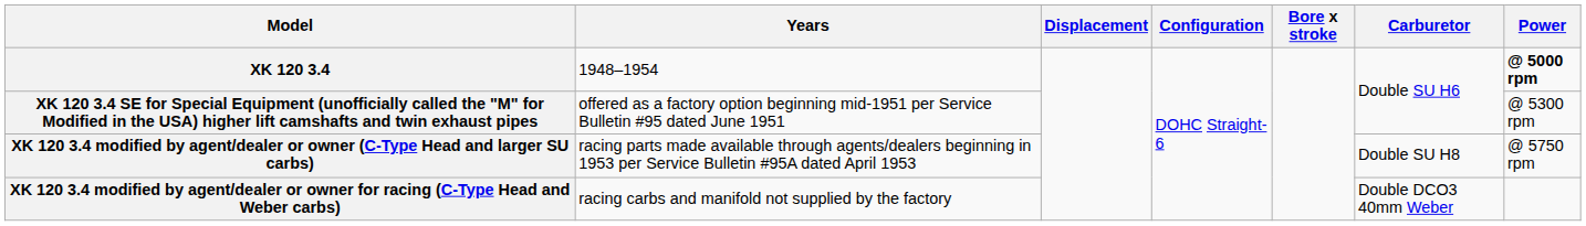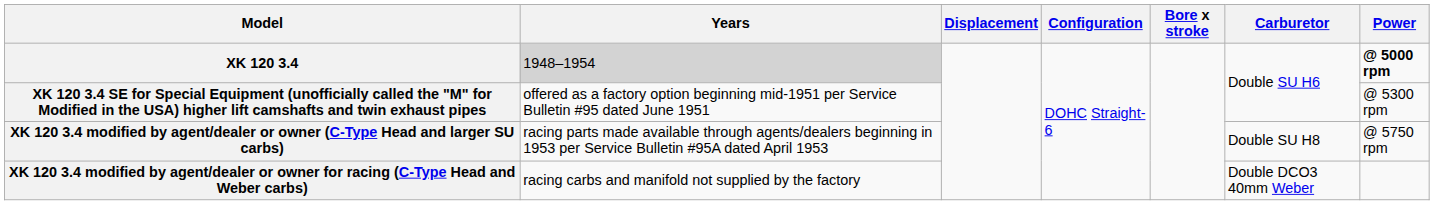XK 120 3.4 | Years: no background -> lightgrey background
